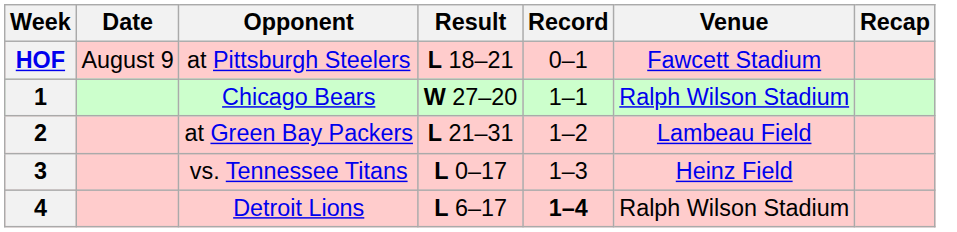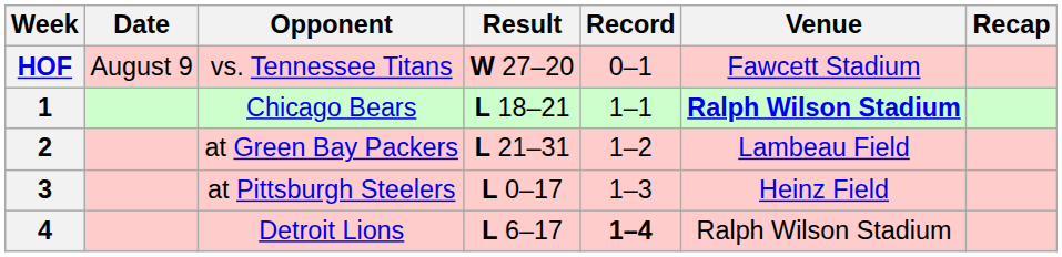HOF | Opponent: at Pittsburgh Steelers -> vs. Tennessee Titans
HOF | Result: L 18–21 -> W 27–20
1 | Result: W 27–20 -> L 18–21
1 | Venue: normal -> bold
3 | Opponent: vs. Tennessee Titans -> at Pittsburgh Steelers
